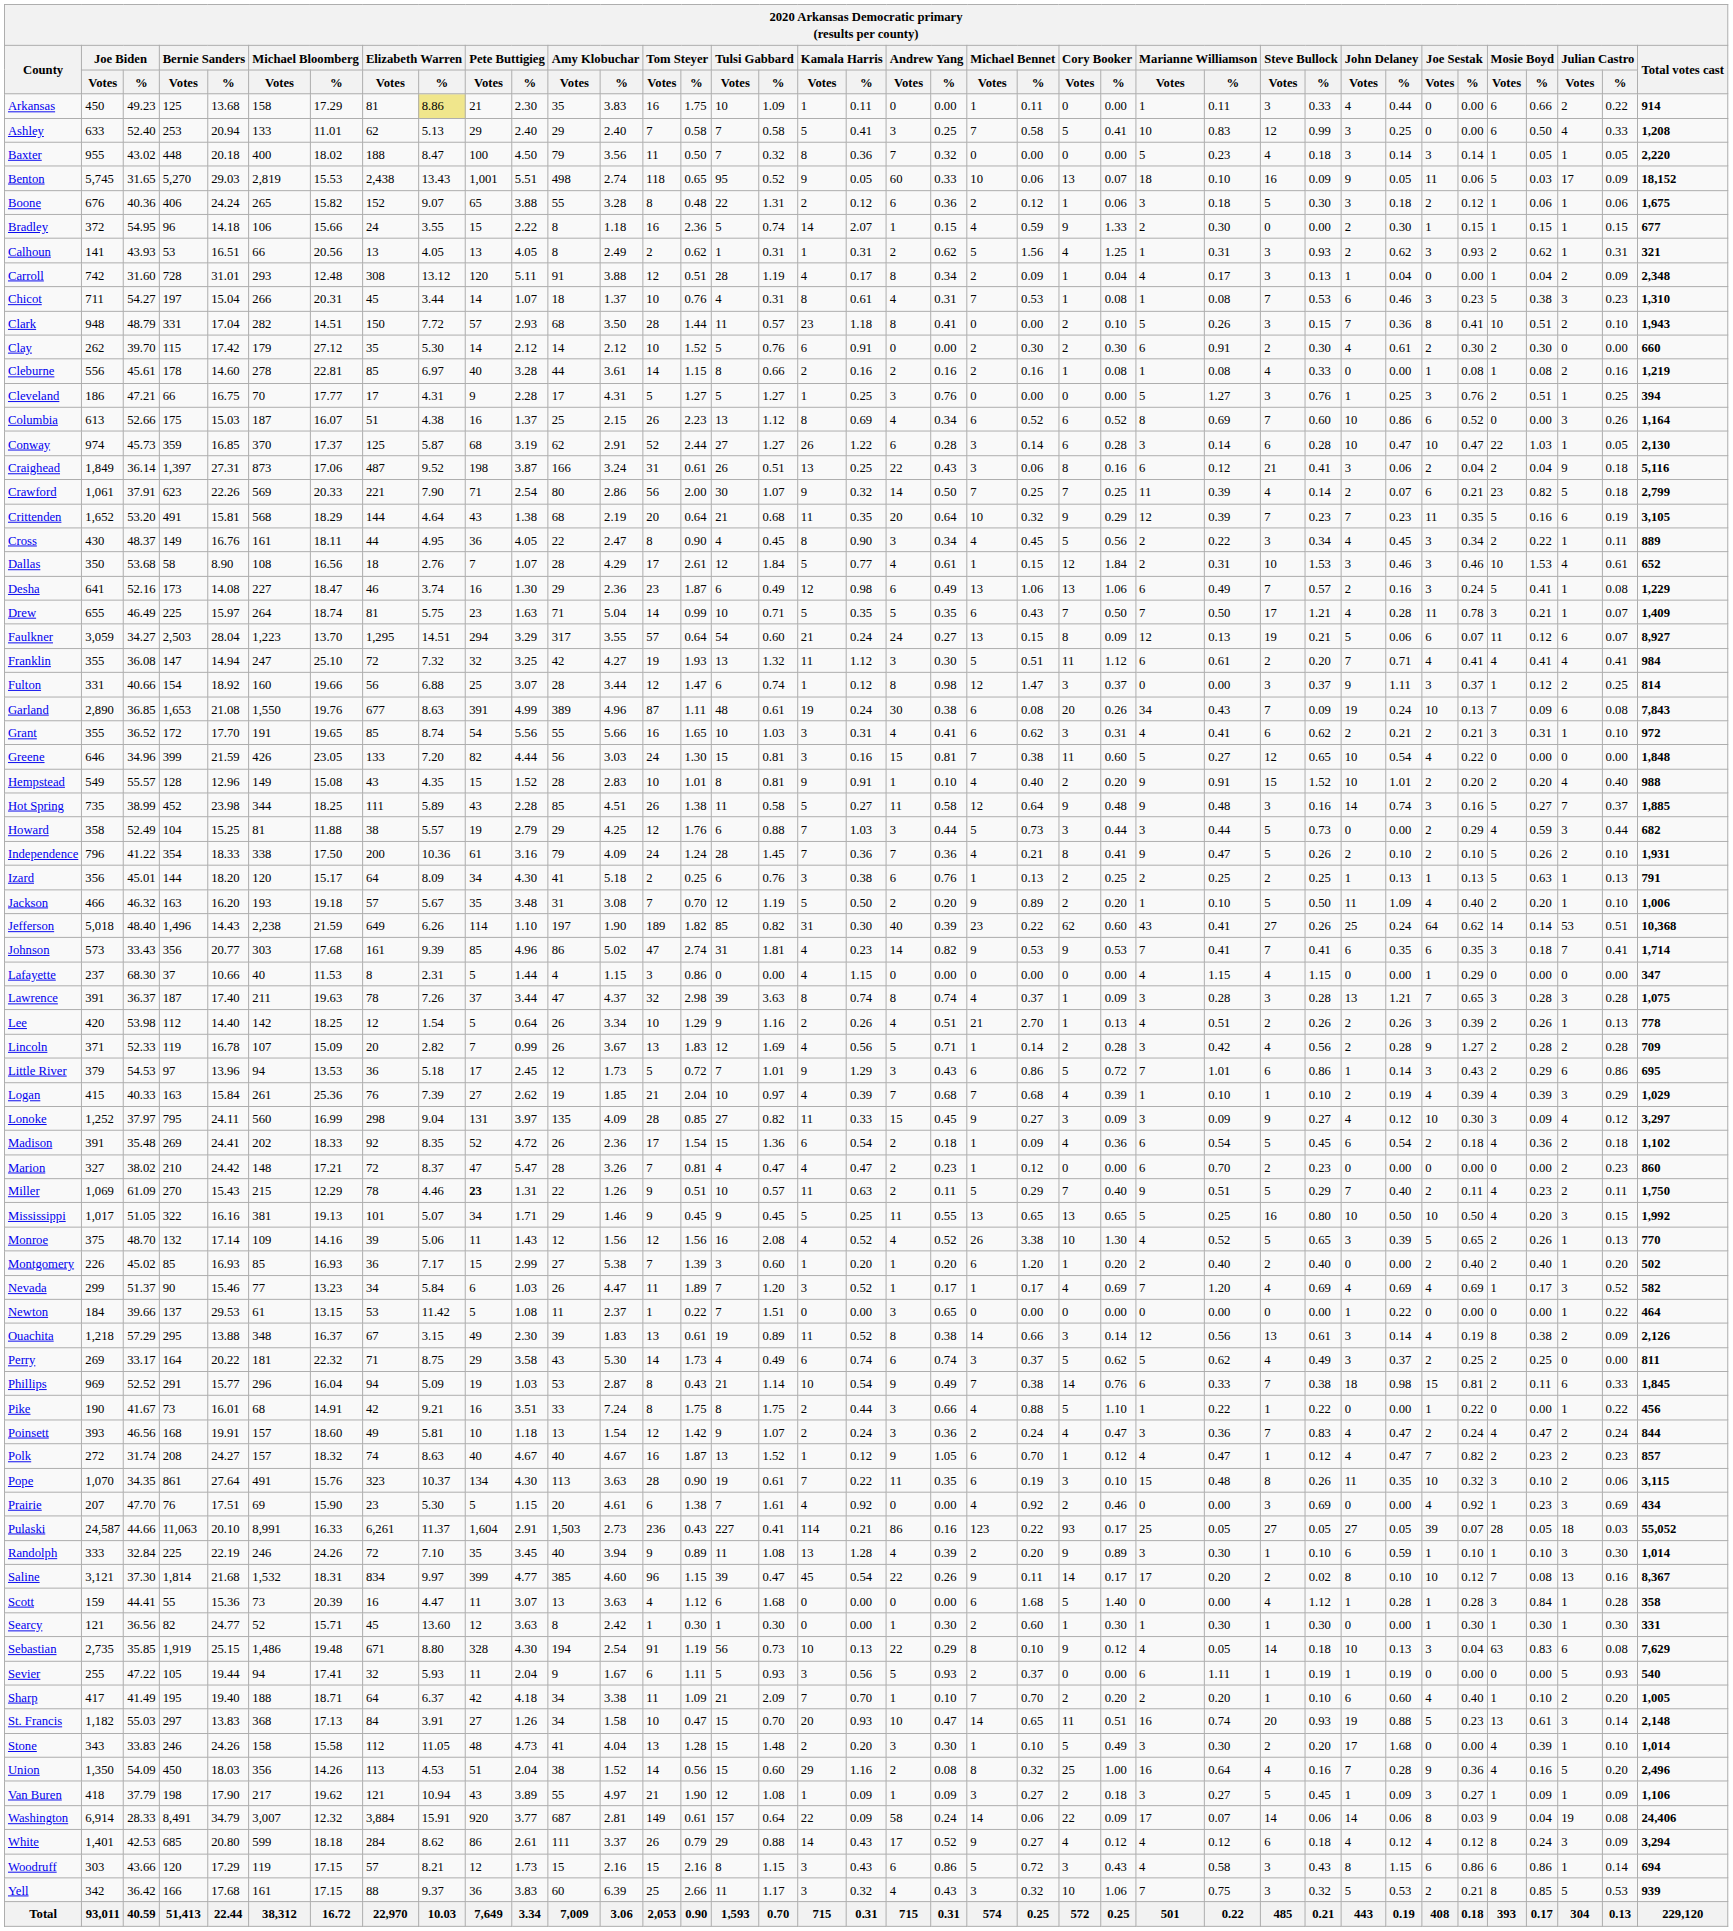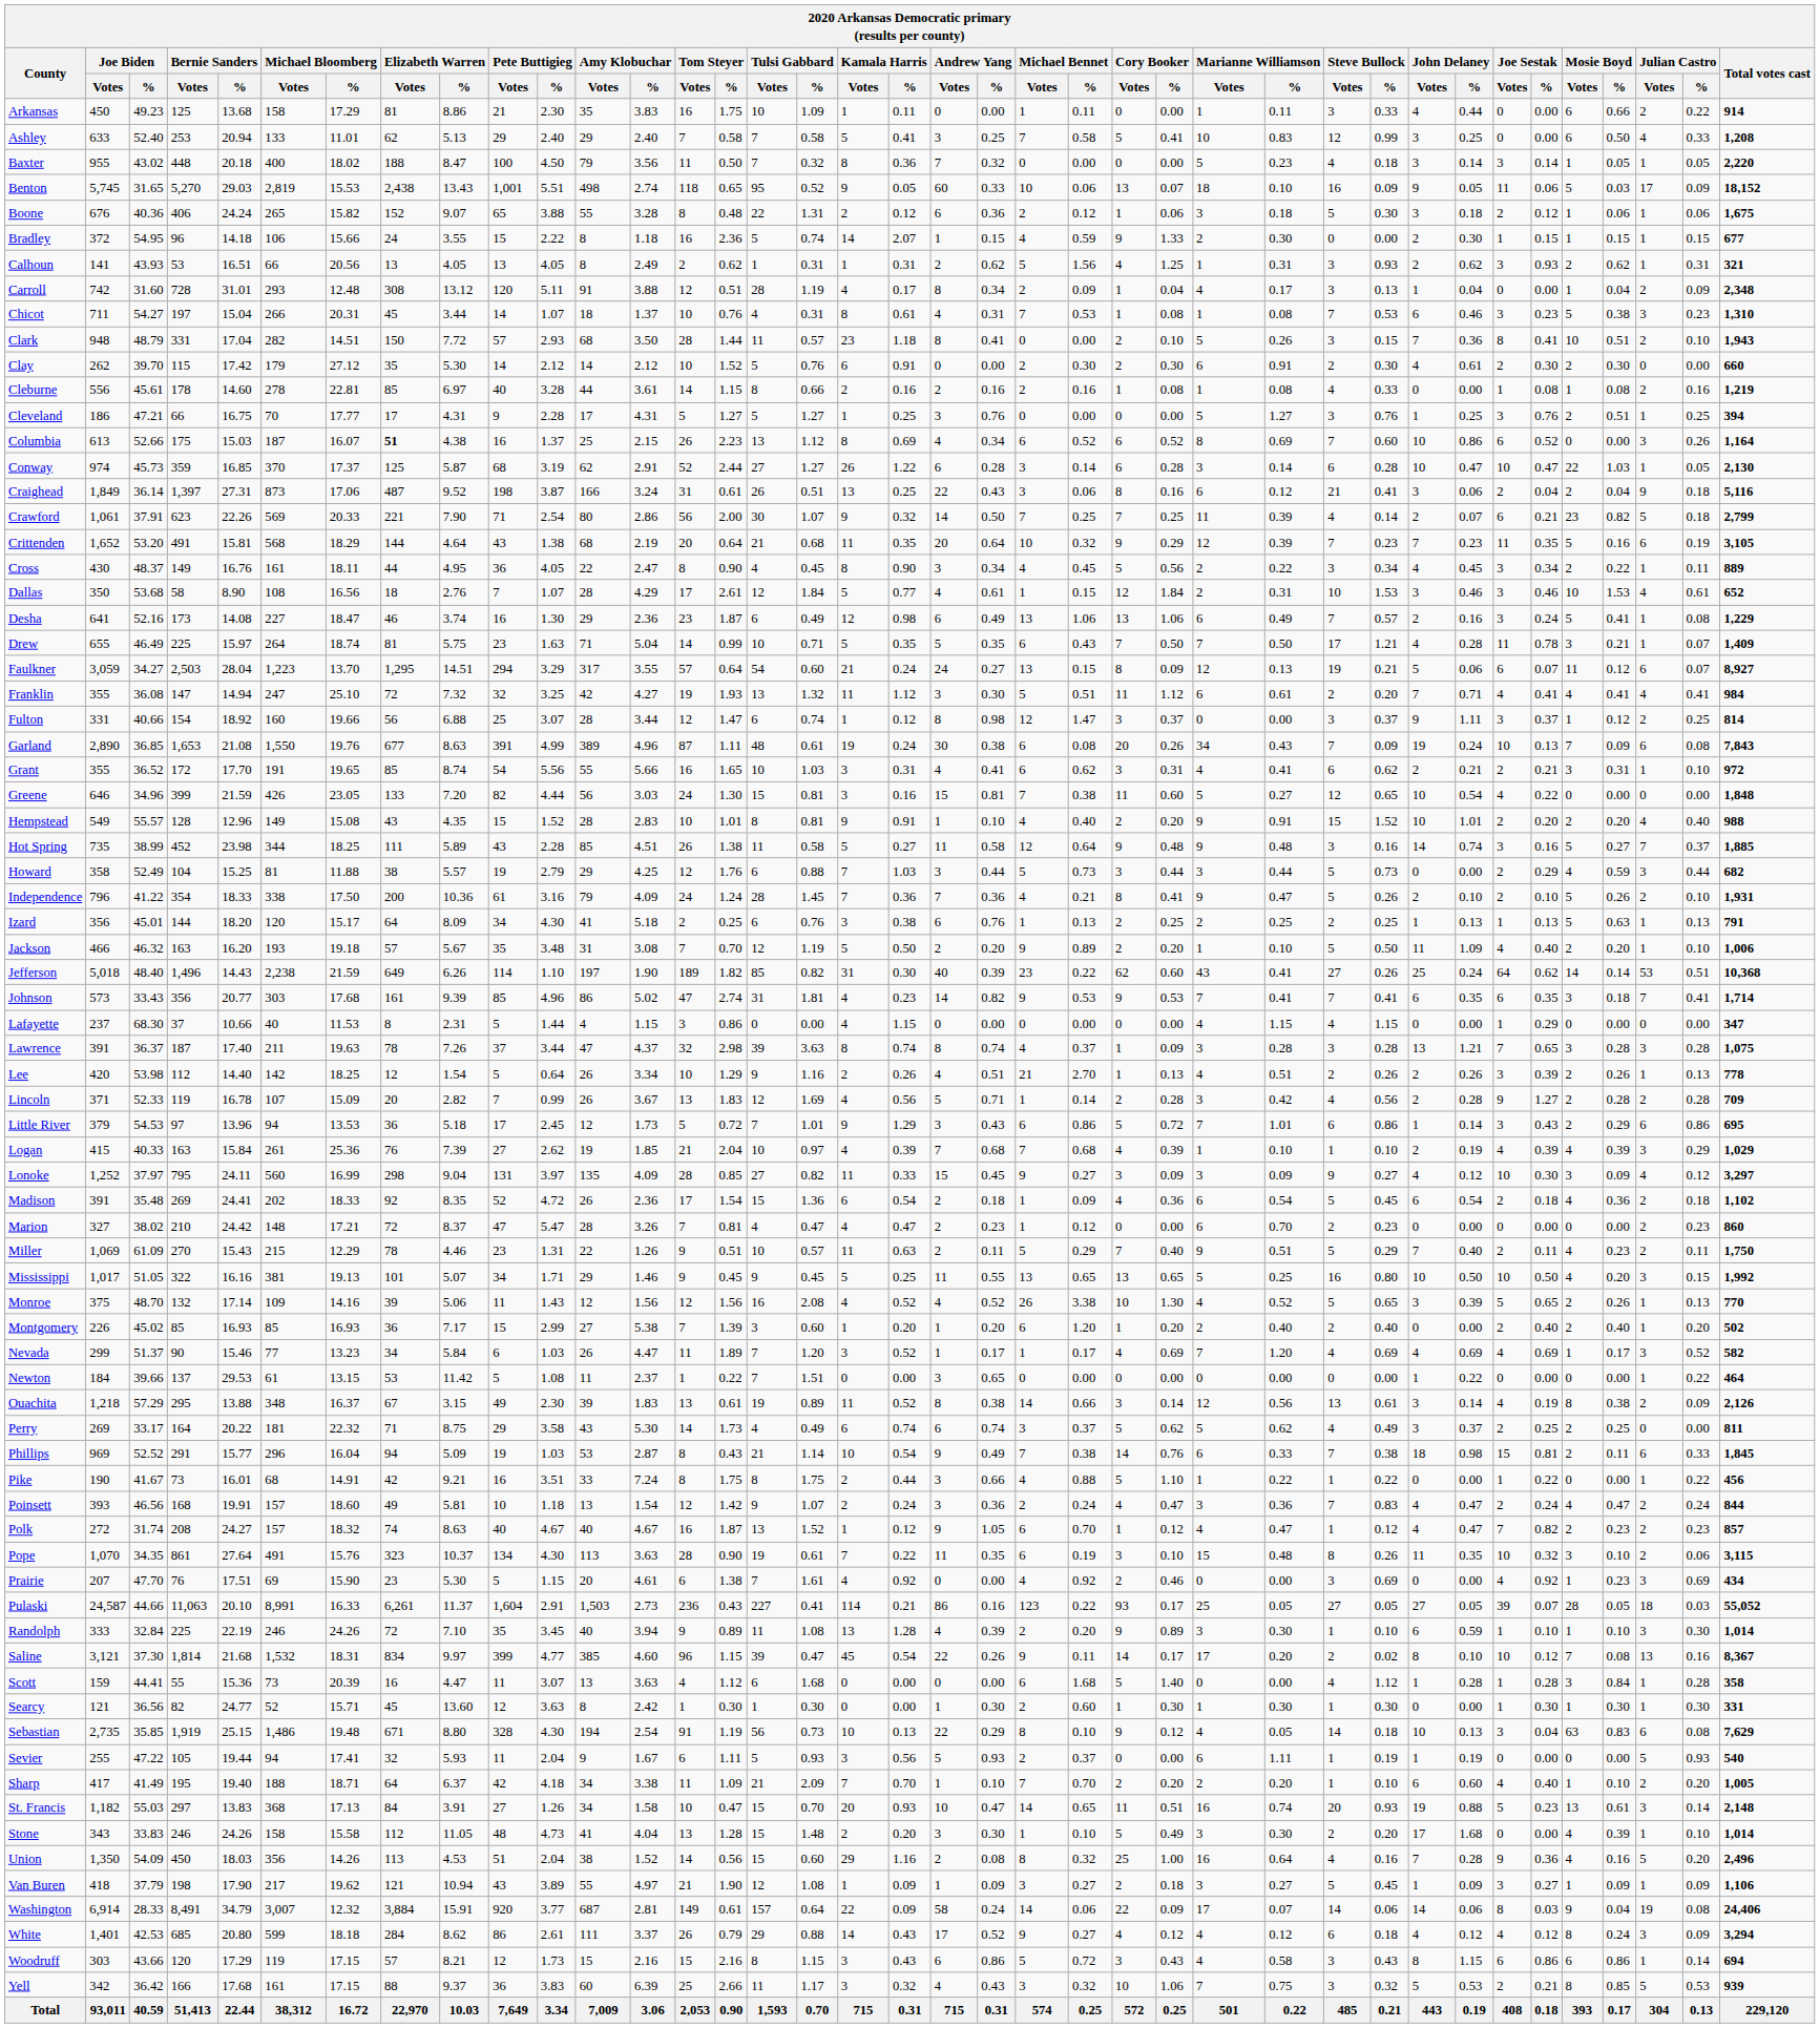Arkansas | Elizabeth Warren / %: khaki background -> no background
Columbia | Elizabeth Warren / Votes: normal -> bold
Miller | Pete Buttigieg / Votes: bold -> normal
